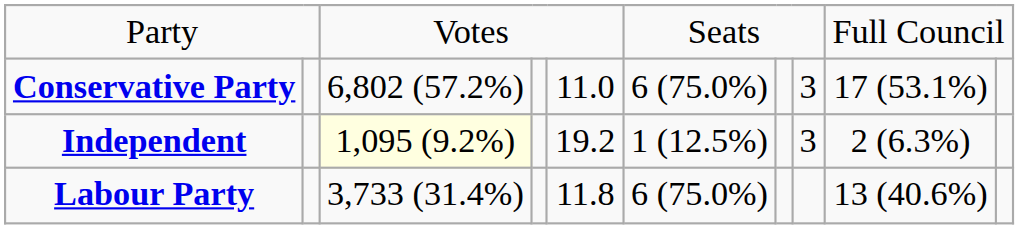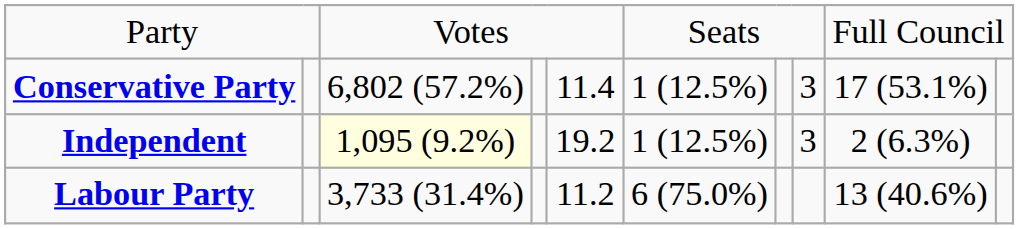Conservative Party | column 5: 11.0 -> 11.4
Conservative Party | column 6: 6 (75.0%) -> 1 (12.5%)
Labour Party | column 5: 11.8 -> 11.2
